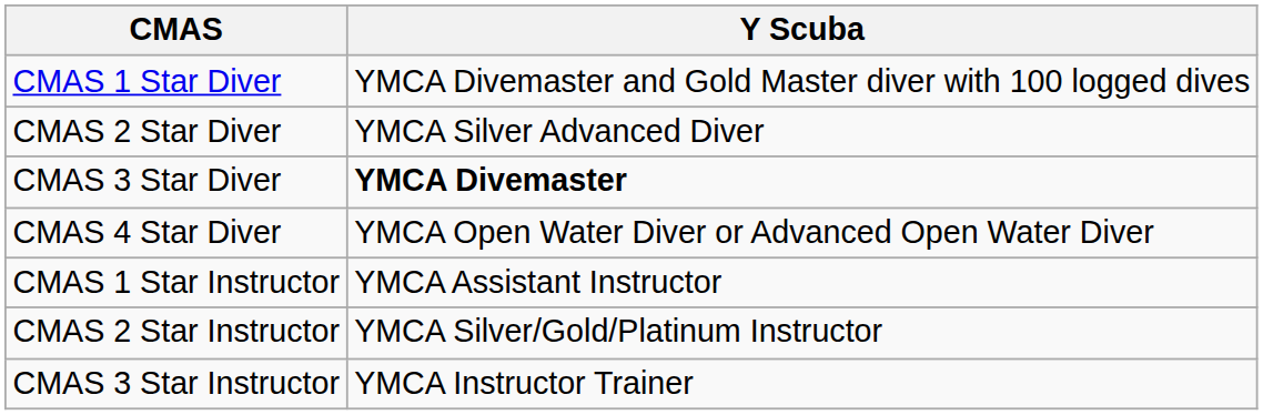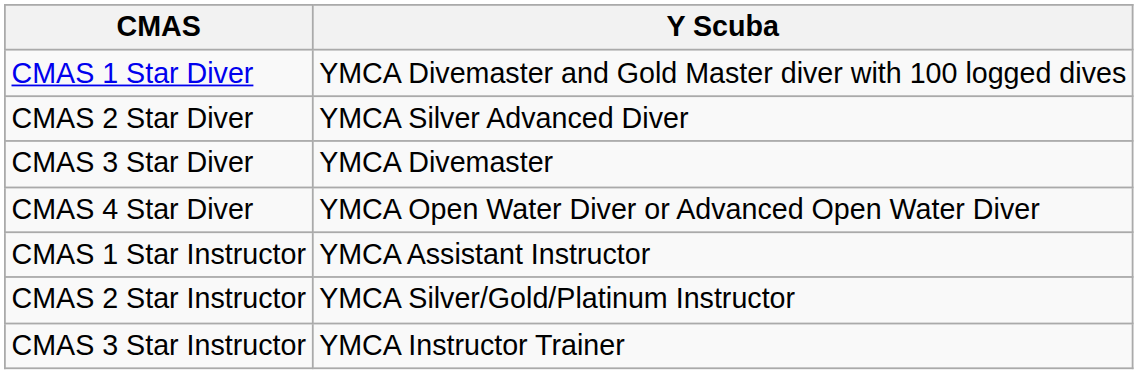CMAS 3 Star Diver | Y Scuba: bold -> normal
